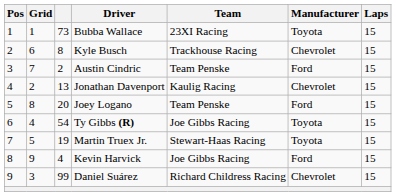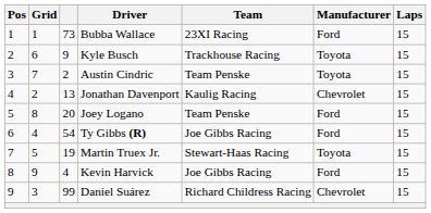Bubba Wallace | Manufacturer: Toyota -> Ford
Kyle Busch | column 3: 8 -> 9
Kyle Busch | Manufacturer: Chevrolet -> Toyota
Austin Cindric | Manufacturer: Ford -> Toyota
Ty Gibbs (R) | Manufacturer: Toyota -> Ford
